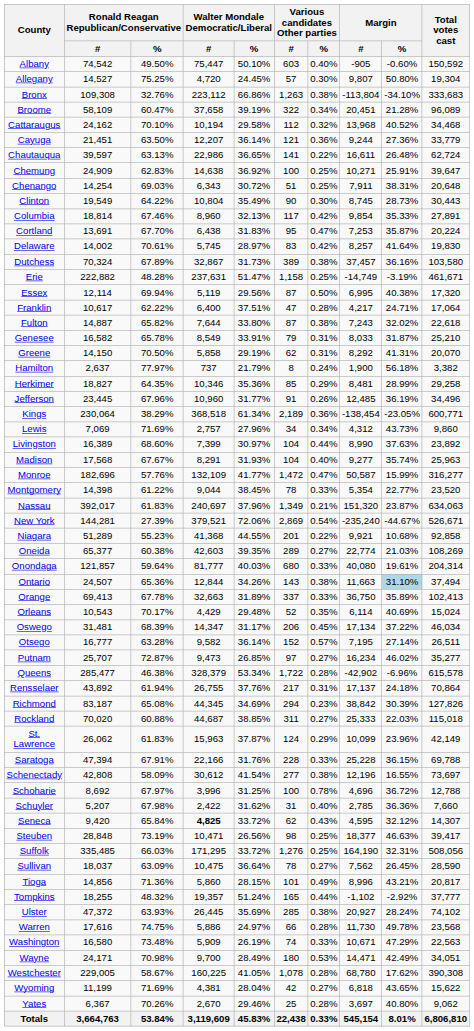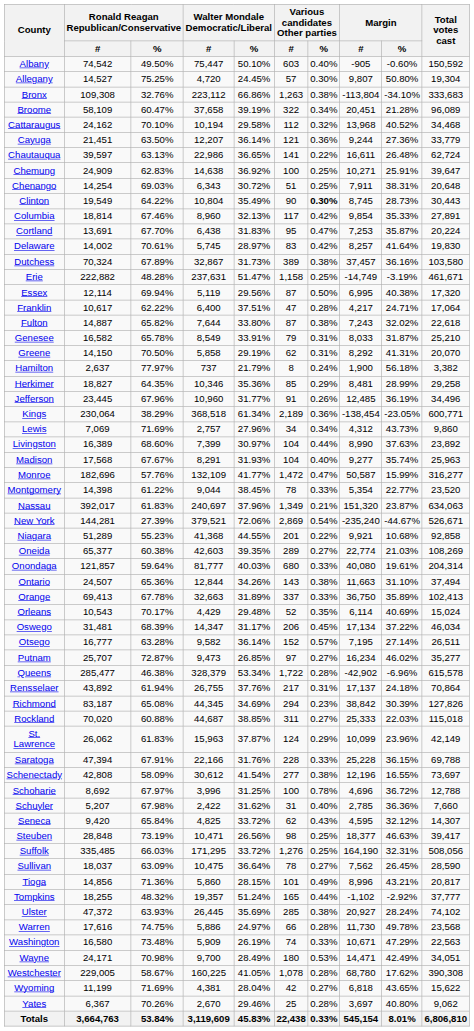Clinton | Various candidates Other parties / %: normal -> bold
Ontario | Margin / %: lightblue background -> no background
Seneca | Walter Mondale Democratic/Liberal / #: bold -> normal
